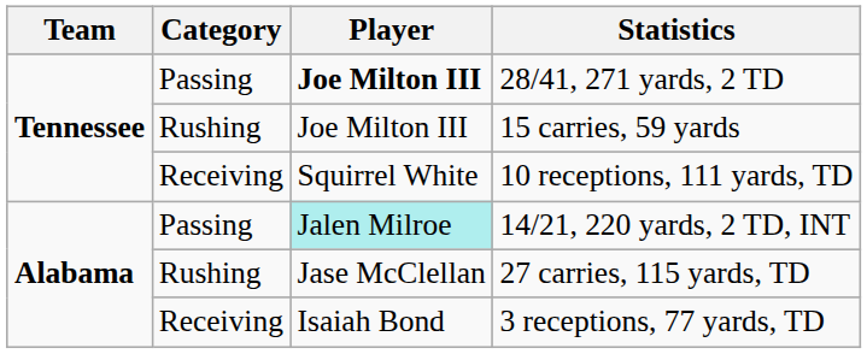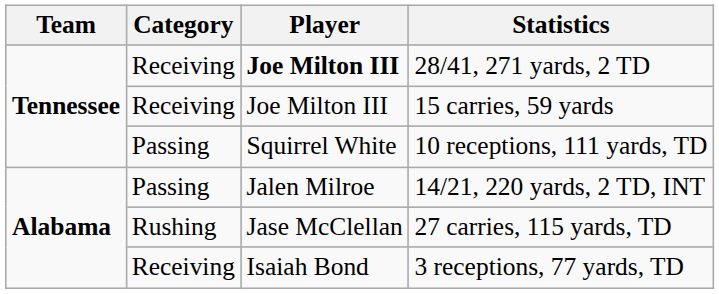28/41, 271 yards, 2 TD | Category: Passing -> Receiving
15 carries, 59 yards | Category: Rushing -> Receiving
10 receptions, 111 yards, TD | Category: Receiving -> Passing
14/21, 220 yards, 2 TD, INT | Player: paleturquoise background -> no background
